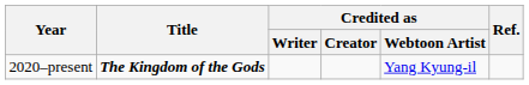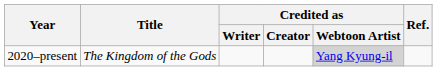2020–present | Title: bold -> normal
2020–present | Credited as / Webtoon Artist: no background -> lightgrey background
